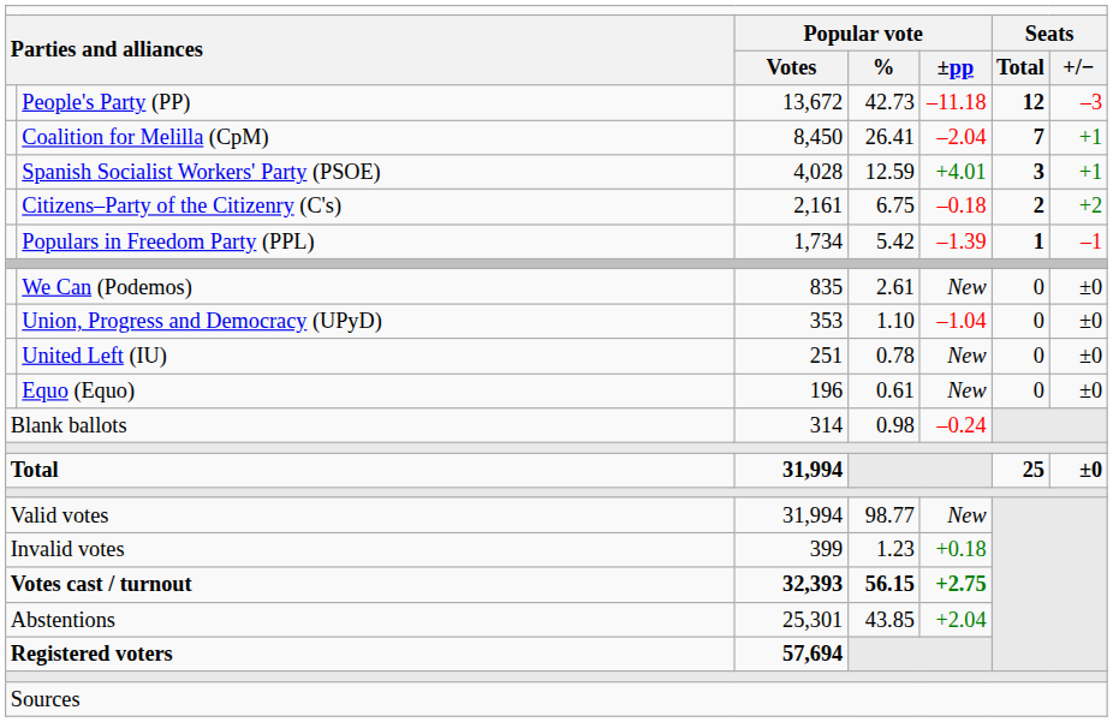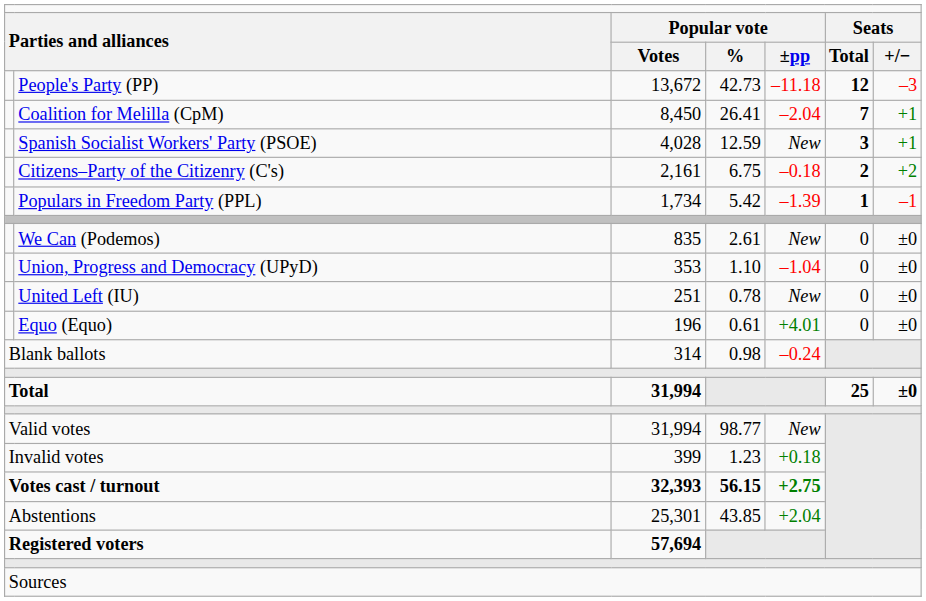Spanish Socialist Workers' Party (PSOE) | column 5: +4.01 -> New
Equo (Equo) | column 5: New -> +4.01
